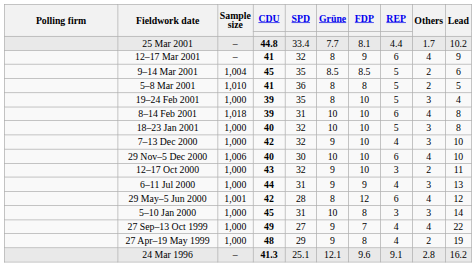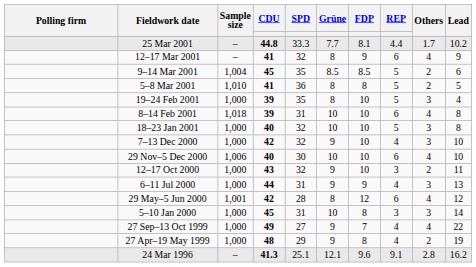25 Mar 2001 | SPD: 33.4 -> 33.3
